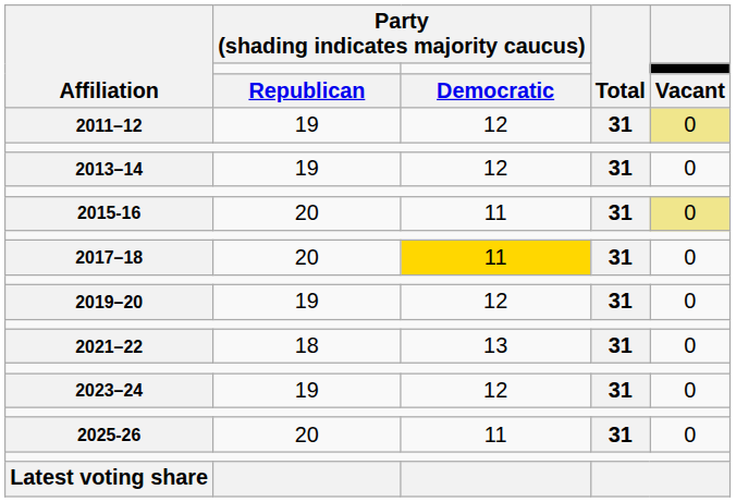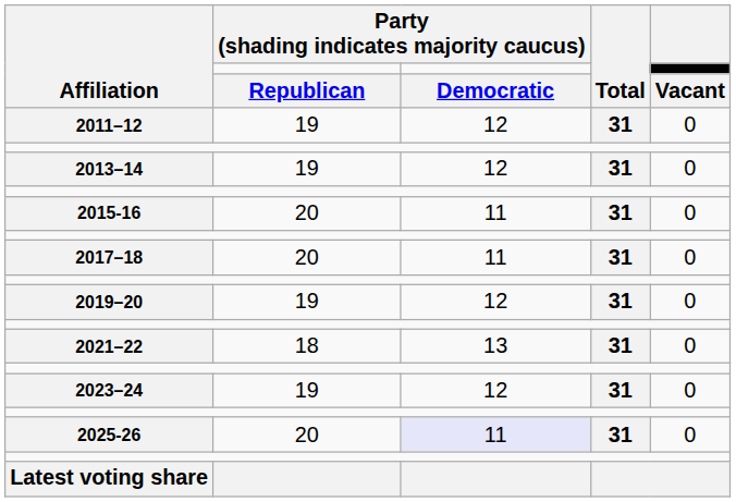2011–12 | column 5: khaki background -> no background
2015-16 | column 5: khaki background -> no background
2017–18 | column 3: gold background -> no background
2025-26 | column 3: no background -> lavender background
